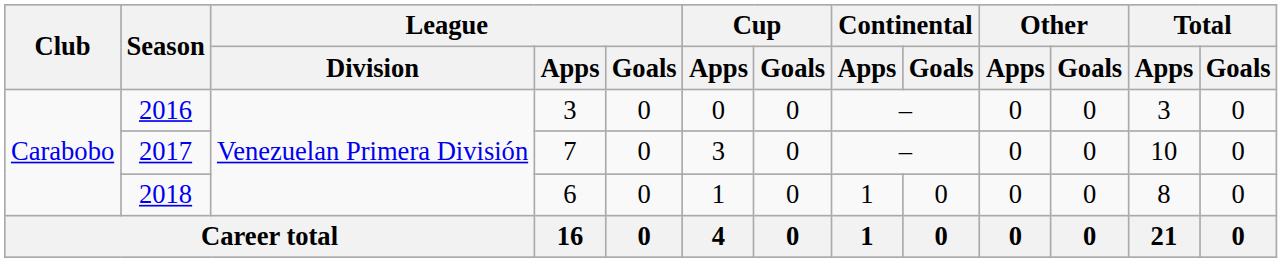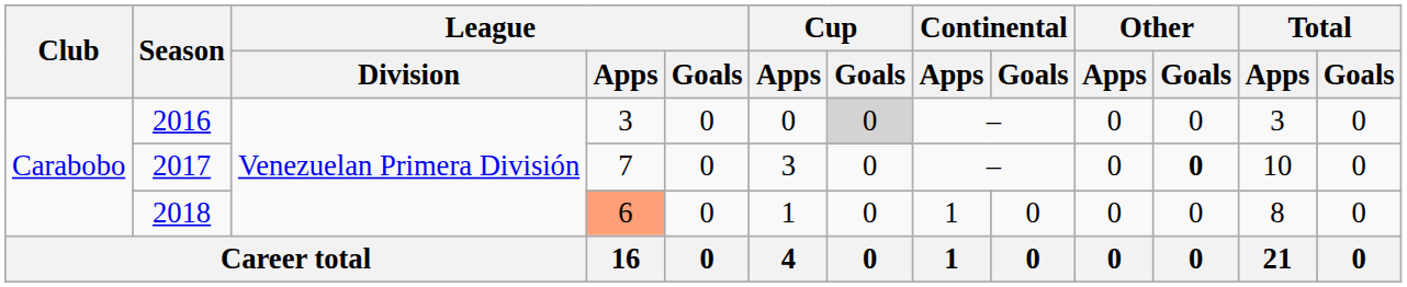2016 | Cup / Goals: no background -> lightgrey background
2017 | Other / Goals: normal -> bold
2018 | League / Apps: no background -> lightsalmon background
